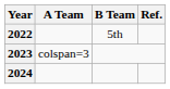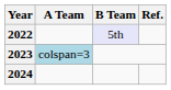2022 | B Team: no background -> lavender background
2023 | A Team: no background -> lightblue background
